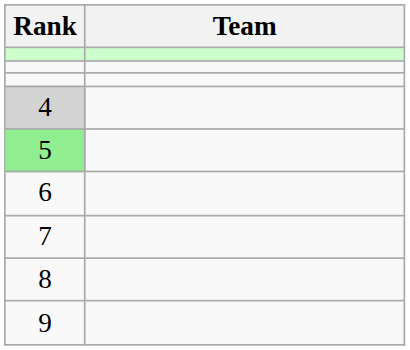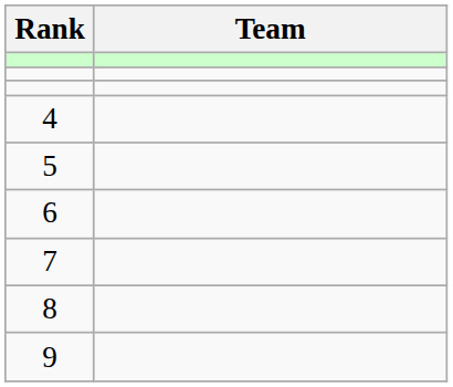row 5 | Rank: lightgrey background -> no background
row 6 | Rank: lightgreen background -> no background
